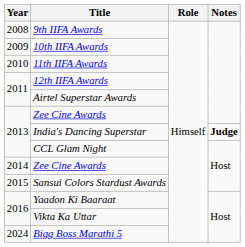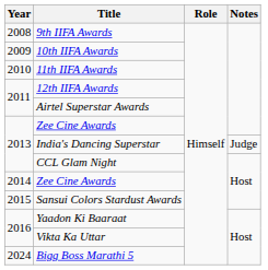India's Dancing Superstar | Notes: bold -> normal
